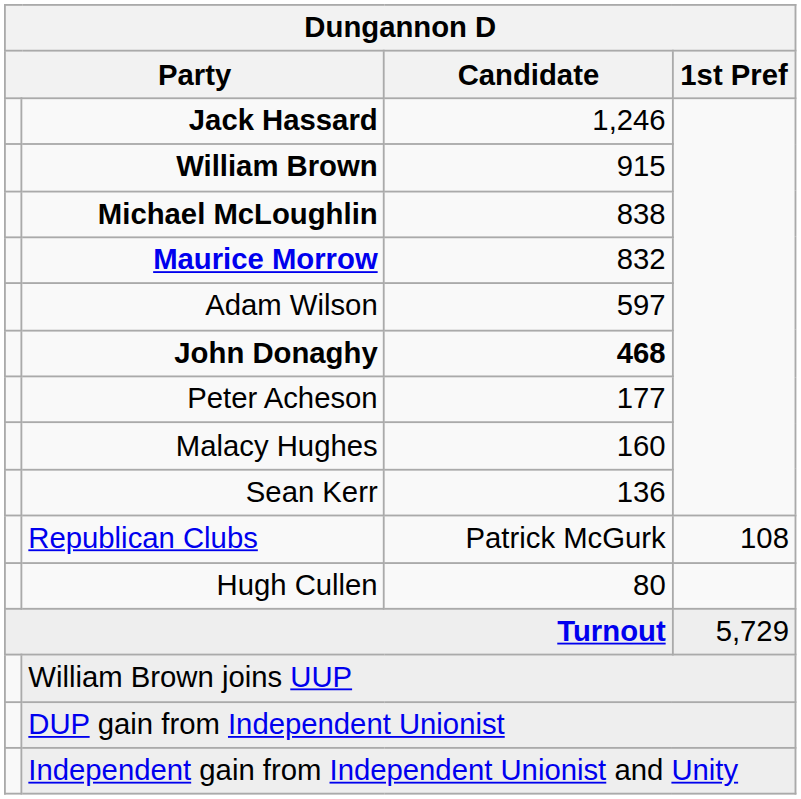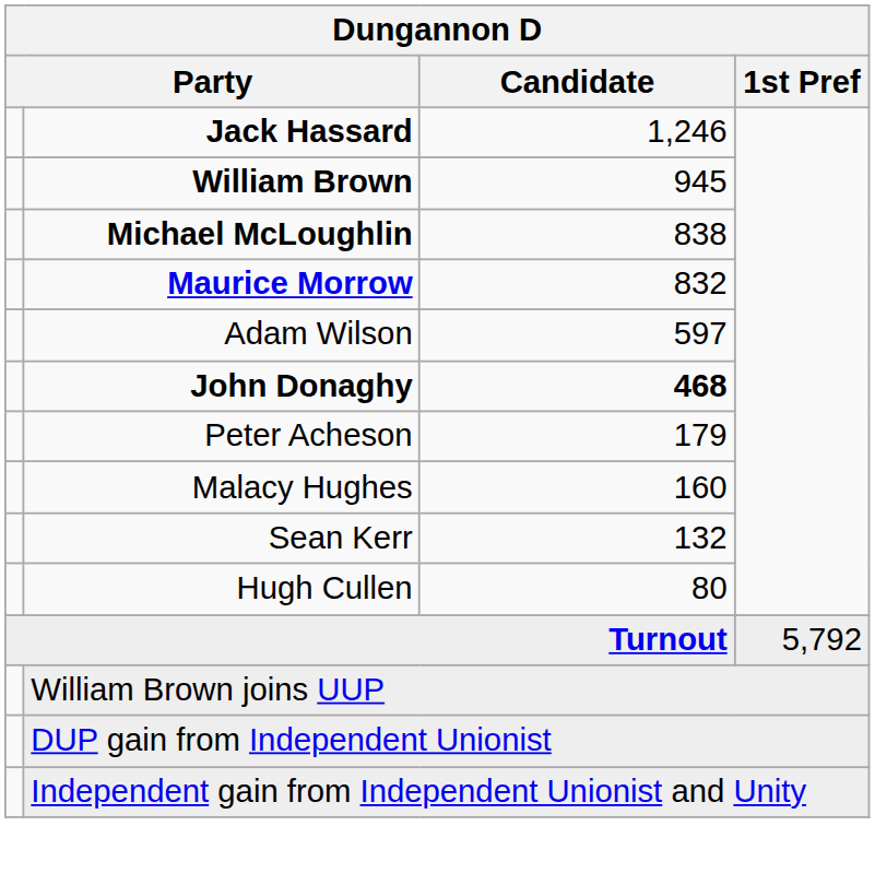William Brown | Candidate: 915 -> 945
Peter Acheson | Candidate: 177 -> 179
Sean Kerr | Candidate: 136 -> 132
- row: Republican Clubs | Patrick McGurk | 108
Turnout | 1st Pref: 5,729 -> 5,792
